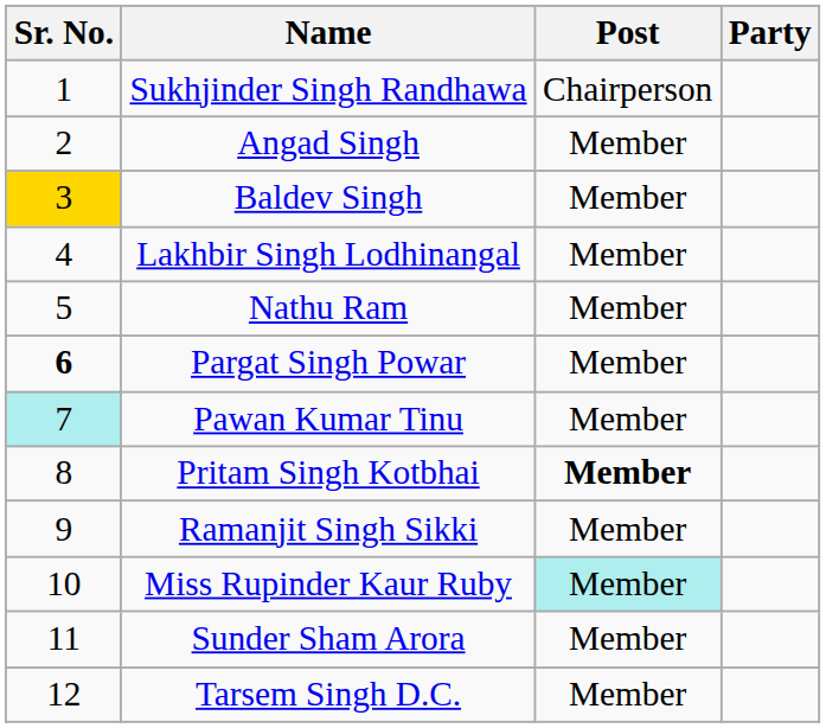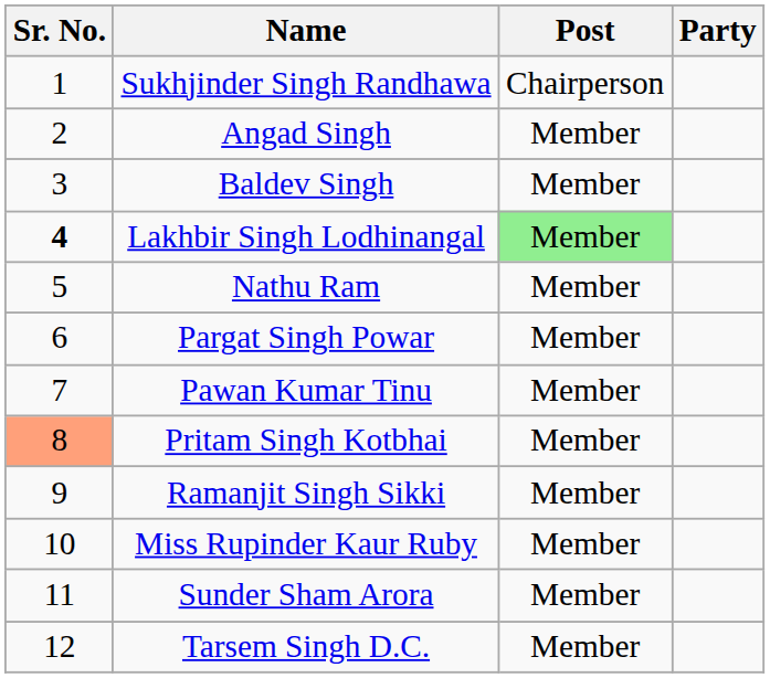Baldev Singh | Sr. No.: gold background -> no background
Lakhbir Singh Lodhinangal | Sr. No.: normal -> bold
Lakhbir Singh Lodhinangal | Post: no background -> lightgreen background
Pargat Singh Powar | Sr. No.: bold -> normal
Pawan Kumar Tinu | Sr. No.: paleturquoise background -> no background
Pritam Singh Kotbhai | Sr. No.: no background -> lightsalmon background
Pritam Singh Kotbhai | Post: bold -> normal
Miss Rupinder Kaur Ruby | Post: paleturquoise background -> no background
